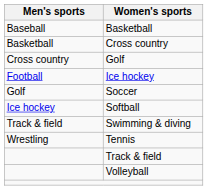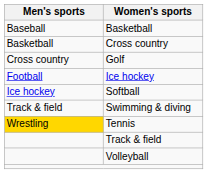- row: Golf | Soccer
Tennis | Men's sports: no background -> gold background
